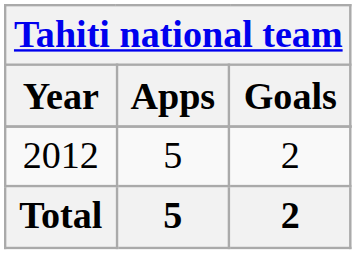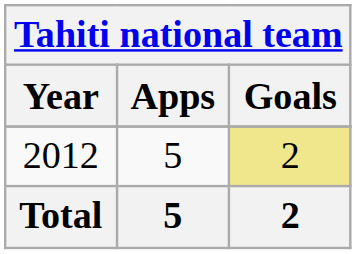2012 | Goals: no background -> khaki background
